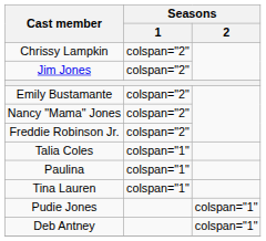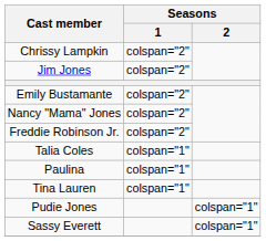+ row: Sassy Everett | colspan="1"
- row: Deb Antney | colspan="1"
